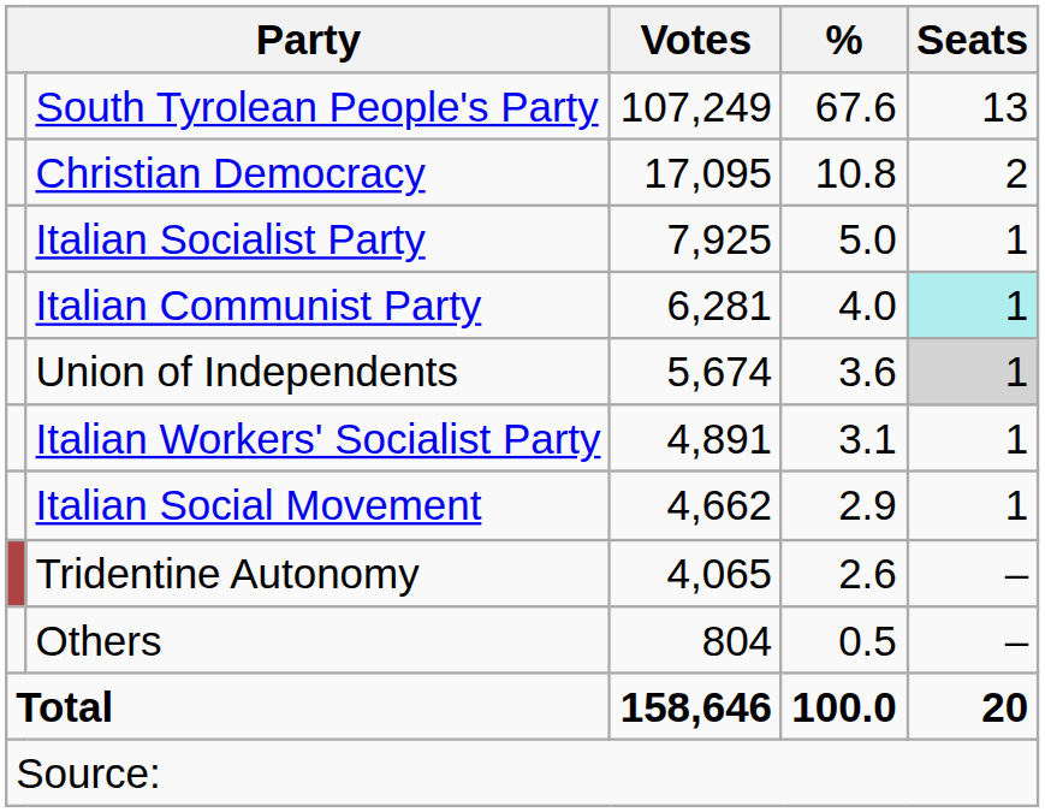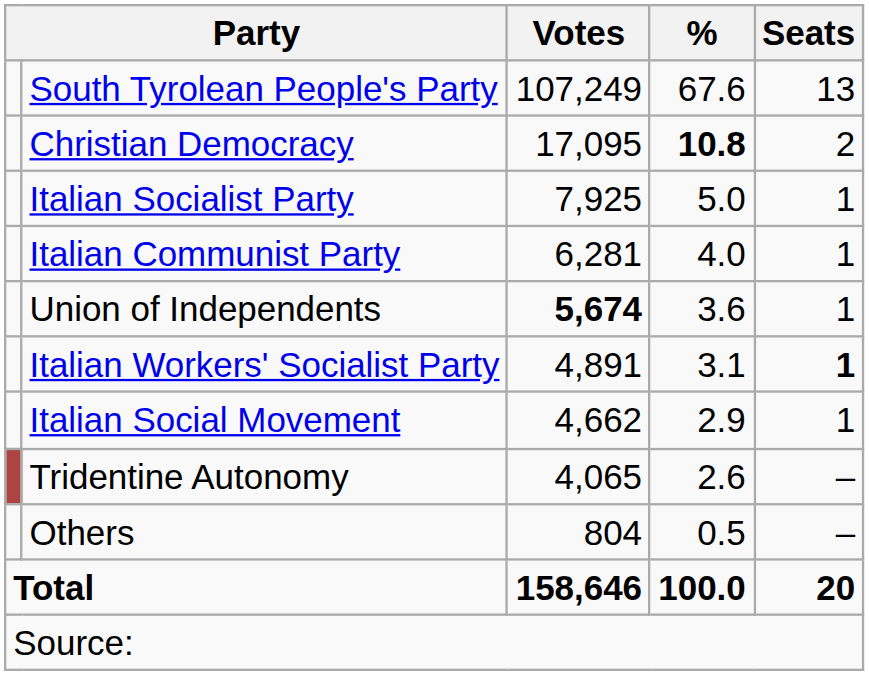Christian Democracy | %: normal -> bold
Italian Communist Party | Seats: paleturquoise background -> no background
Union of Independents | Votes: normal -> bold
Union of Independents | Seats: lightgrey background -> no background
Italian Workers' Socialist Party | Seats: normal -> bold
